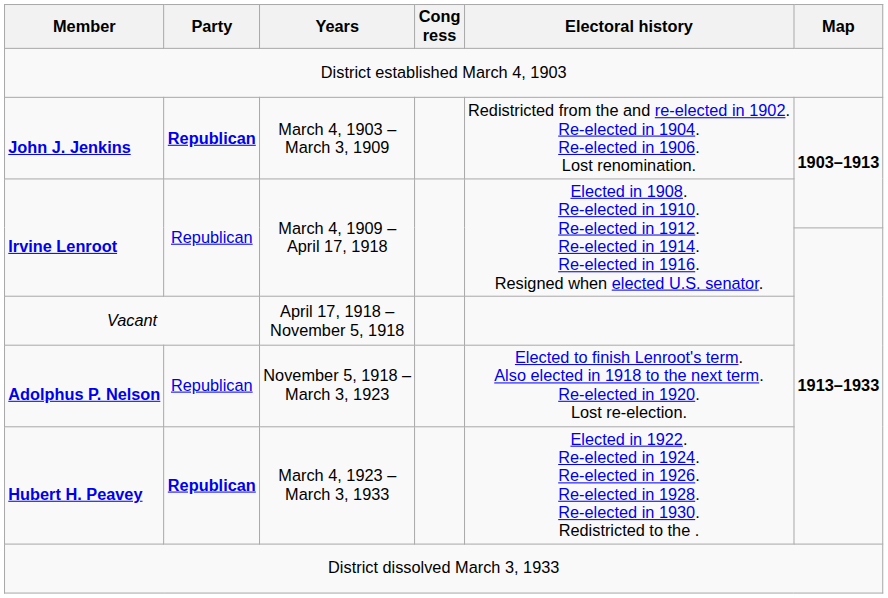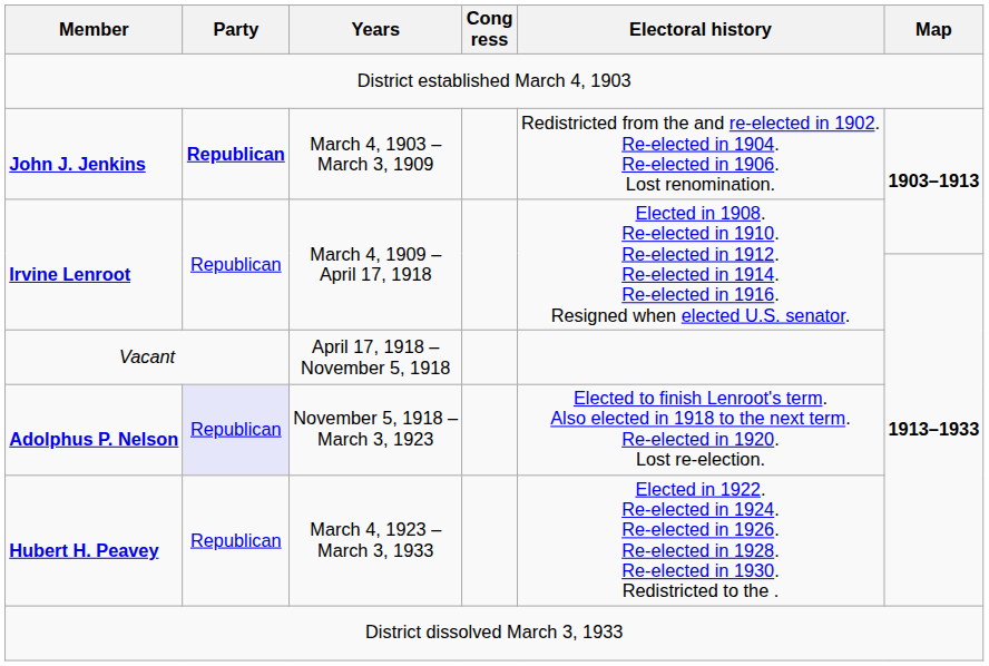Adolphus P. Nelson | Party: no background -> lavender background
Hubert H. Peavey | Party: bold -> normal
